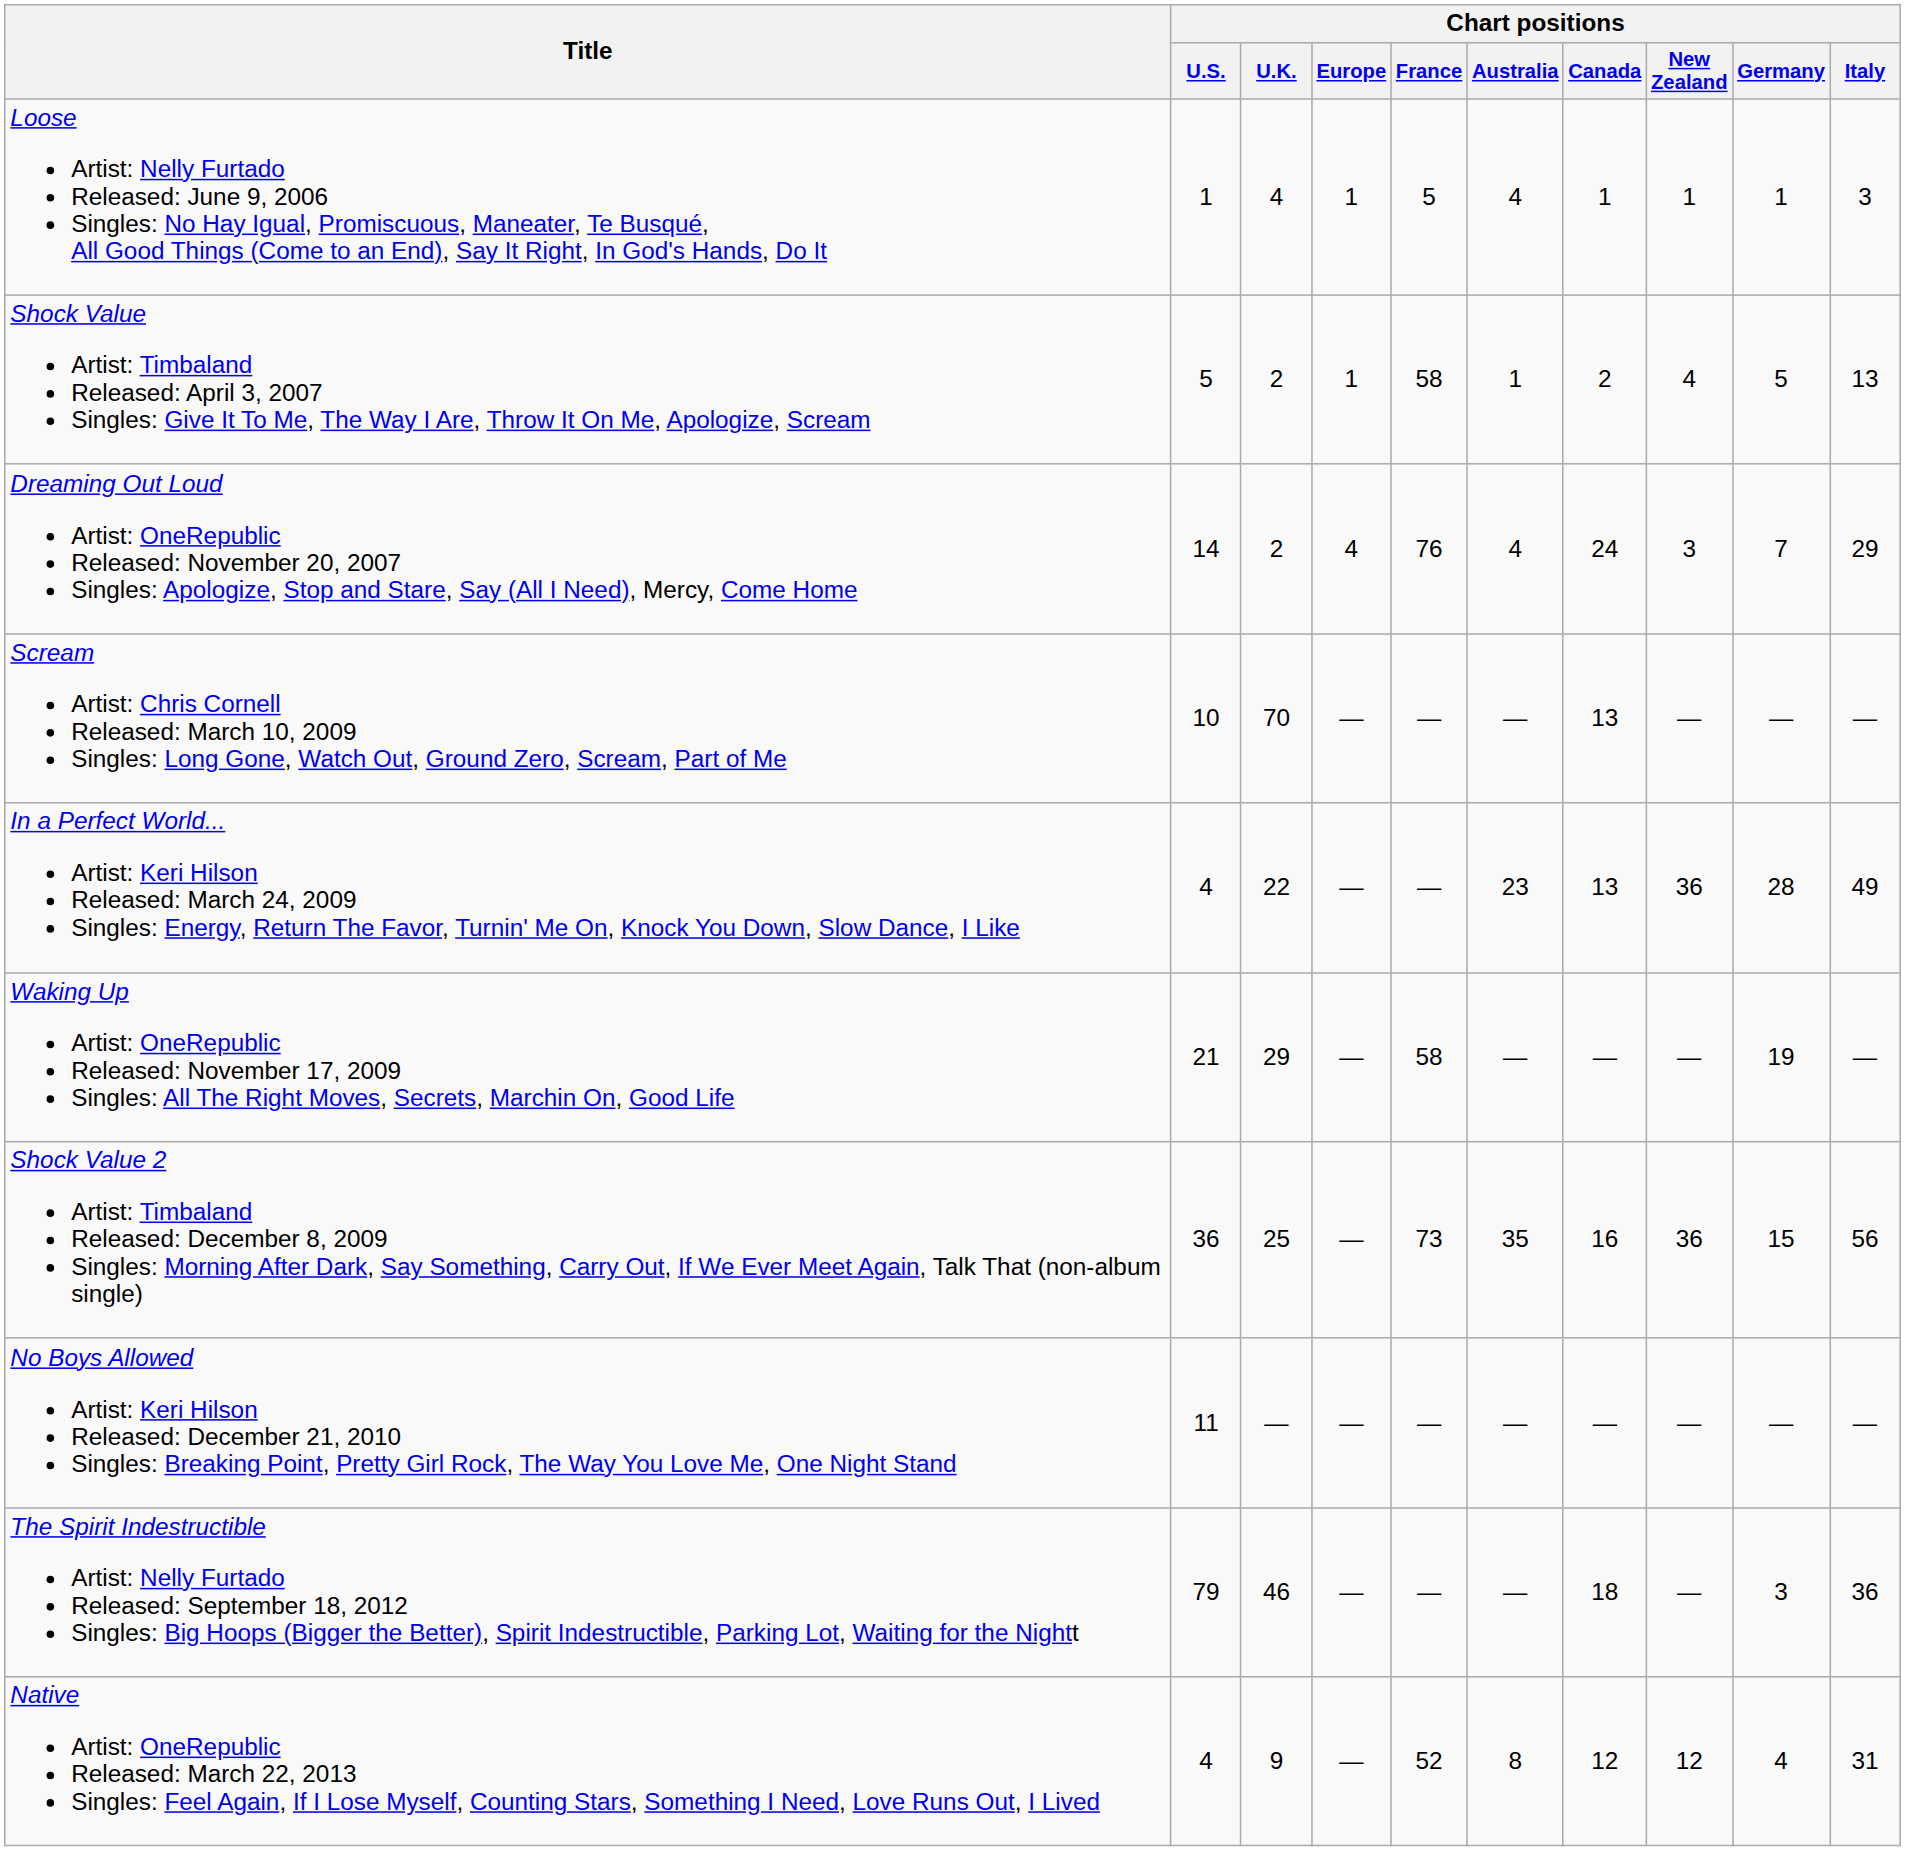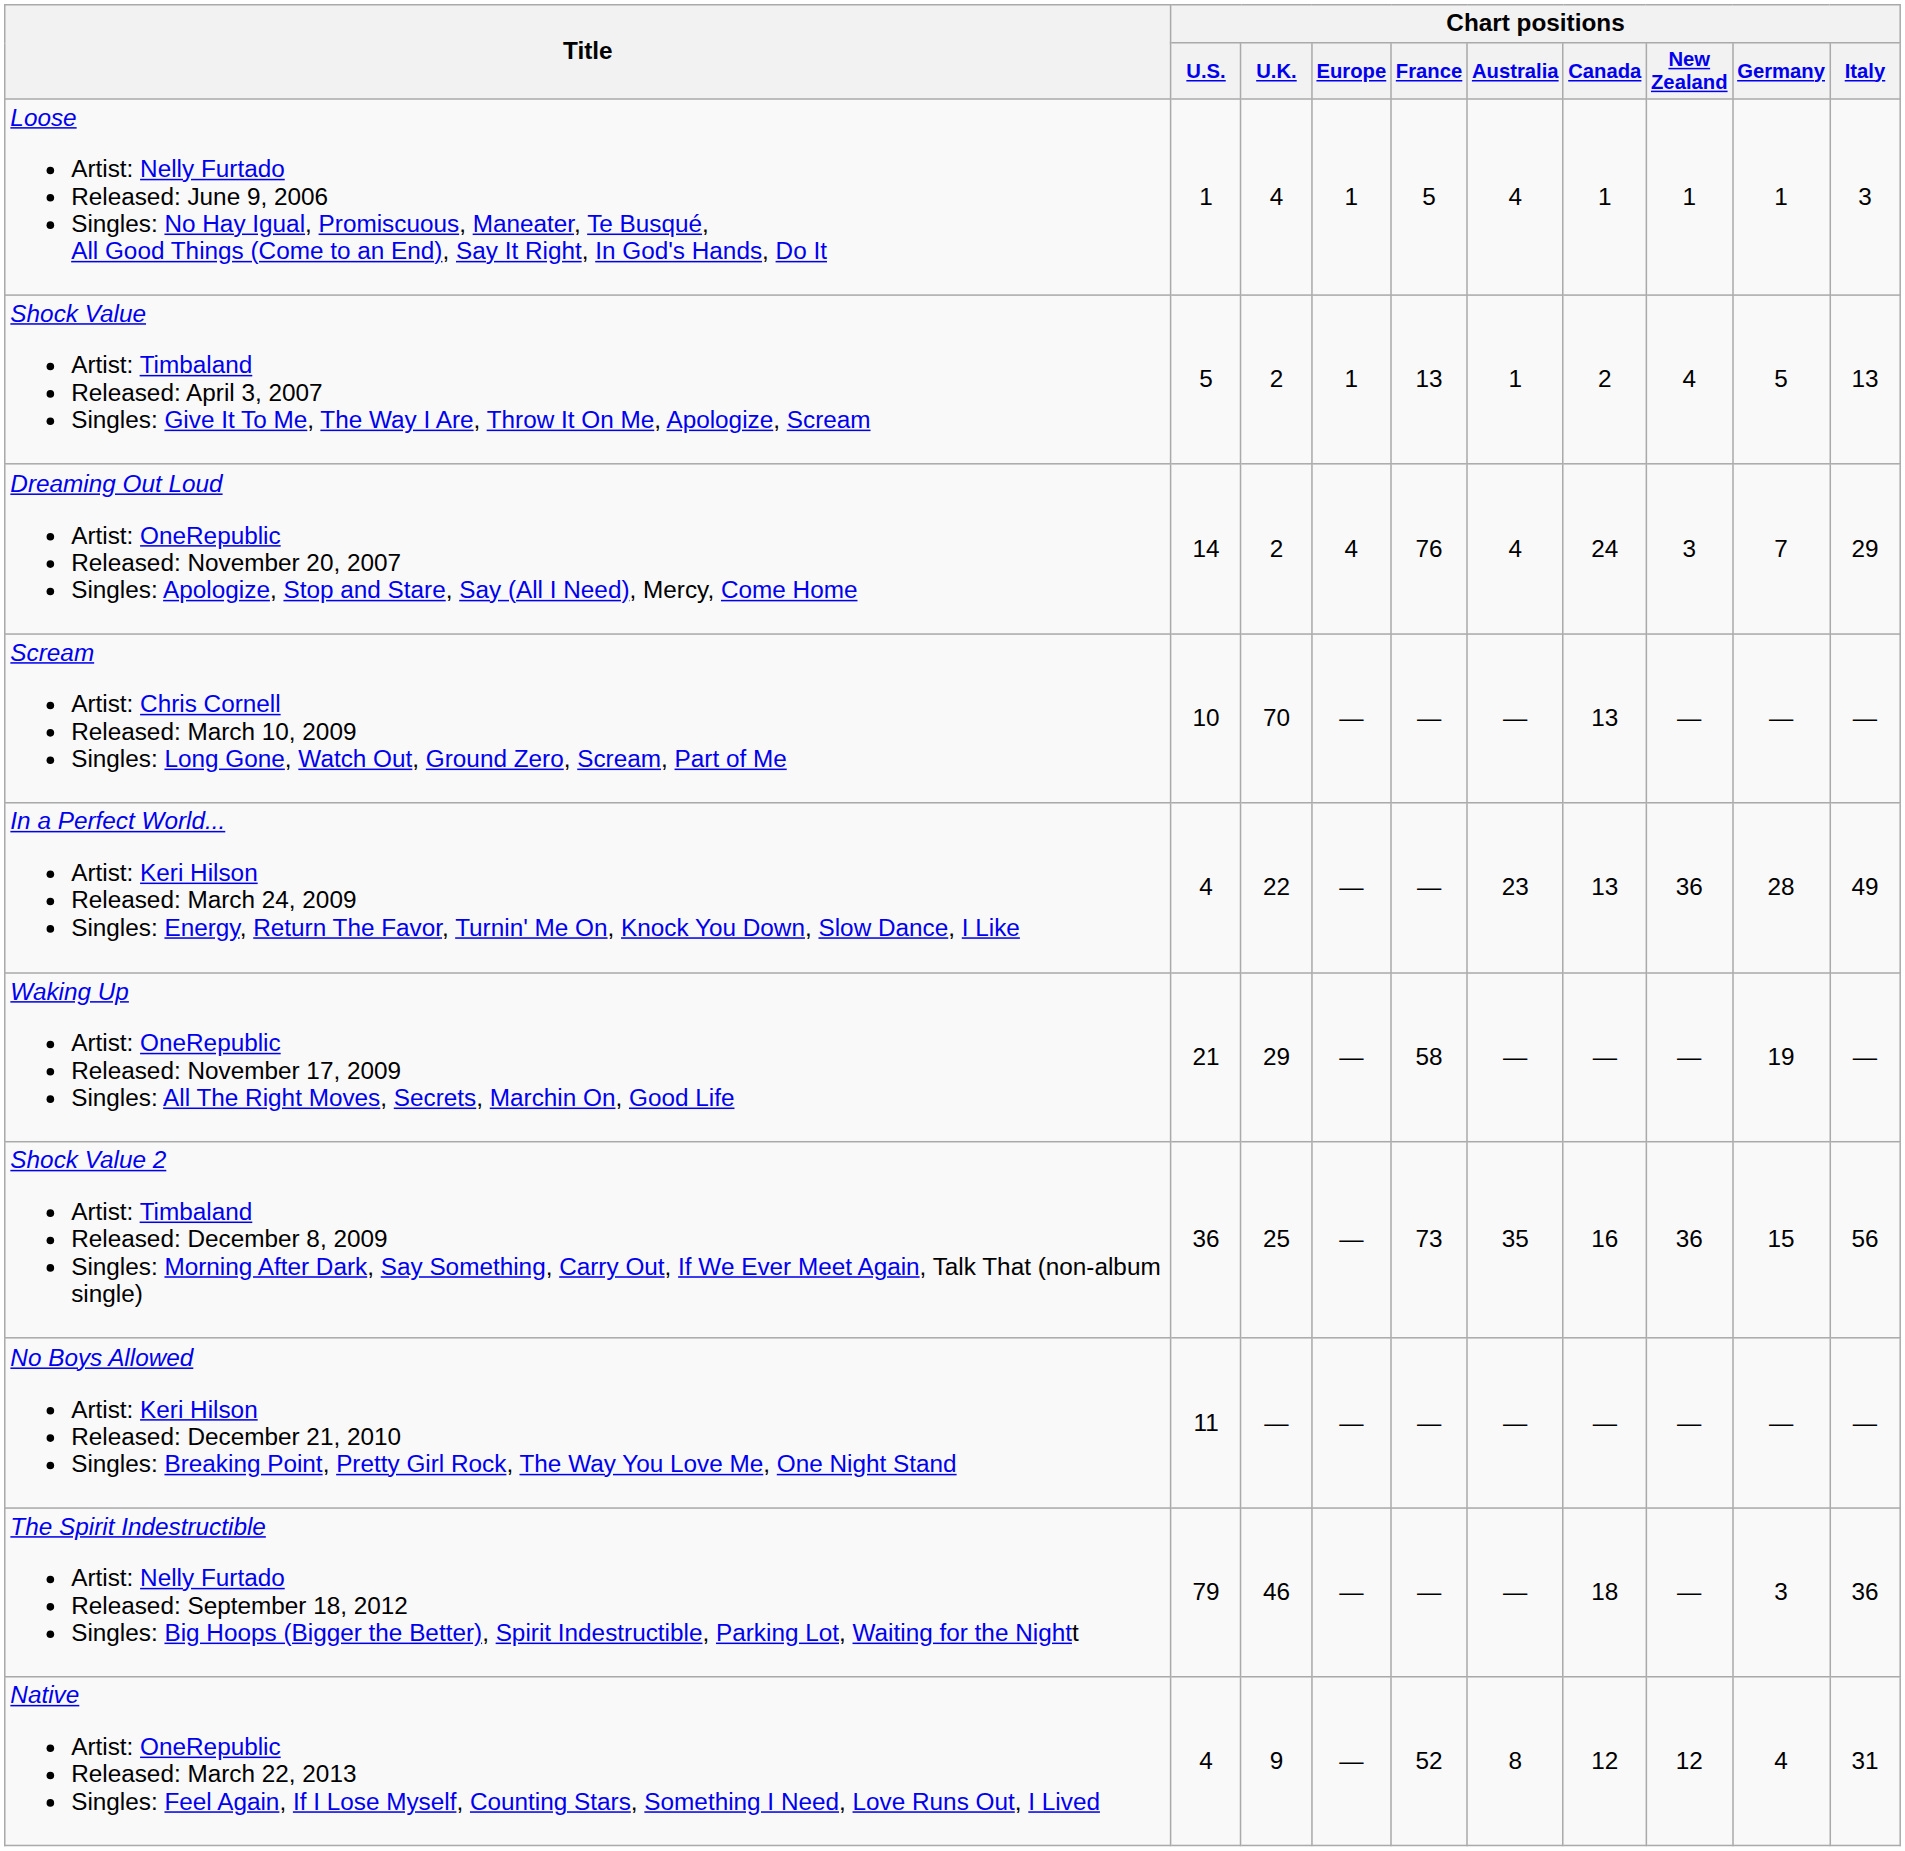row 4 | Chart positions / France: 58 -> 13
